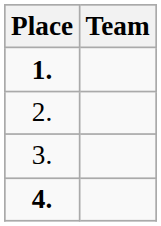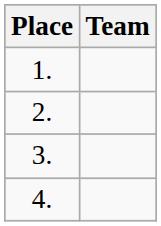1. | Place: bold -> normal
4. | Place: bold -> normal
